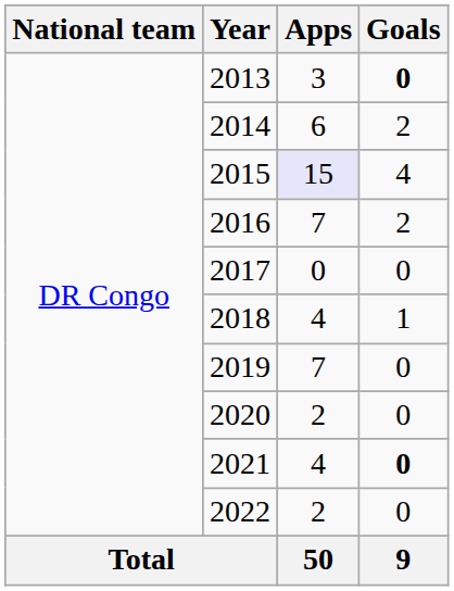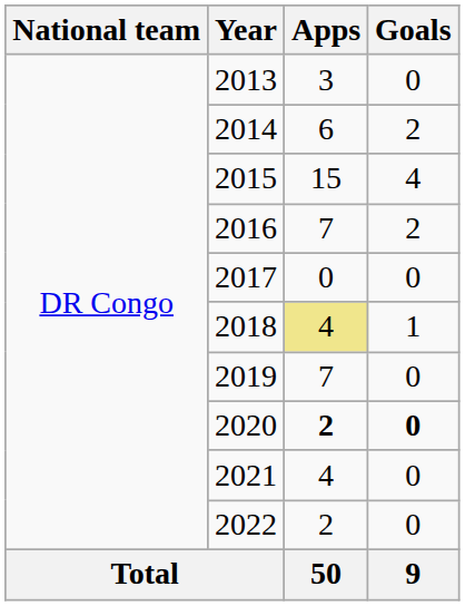2013 | Goals: bold -> normal
2015 | Apps: lavender background -> no background
2018 | Apps: no background -> khaki background
2020 | Apps: normal -> bold
2020 | Goals: normal -> bold
2021 | Goals: bold -> normal
